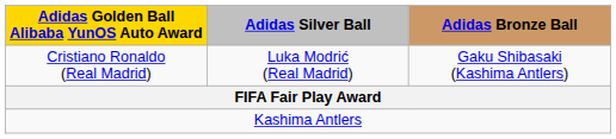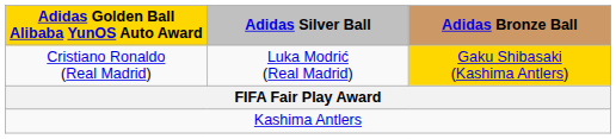Cristiano Ronaldo (Real Madrid) | Adidas Bronze Ball: no background -> gold background
